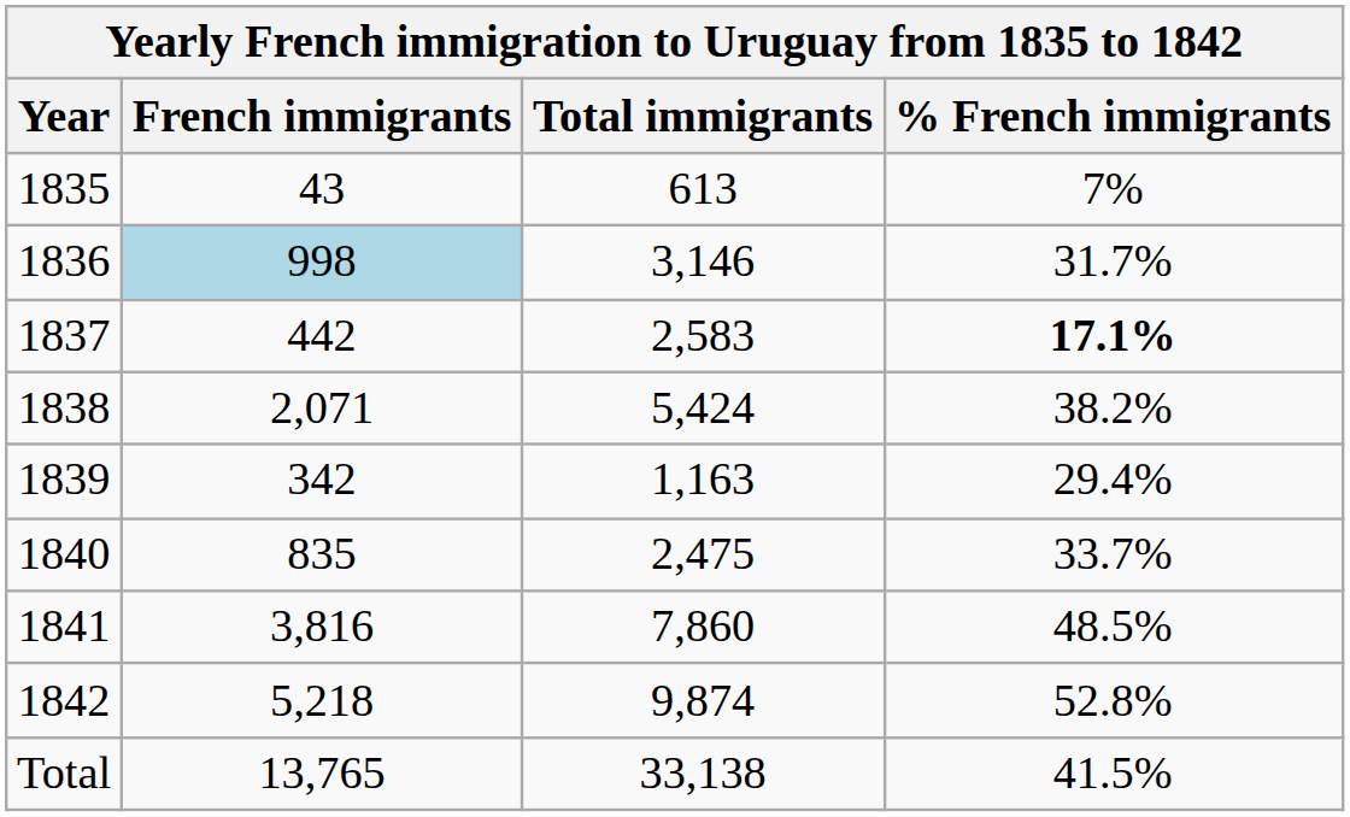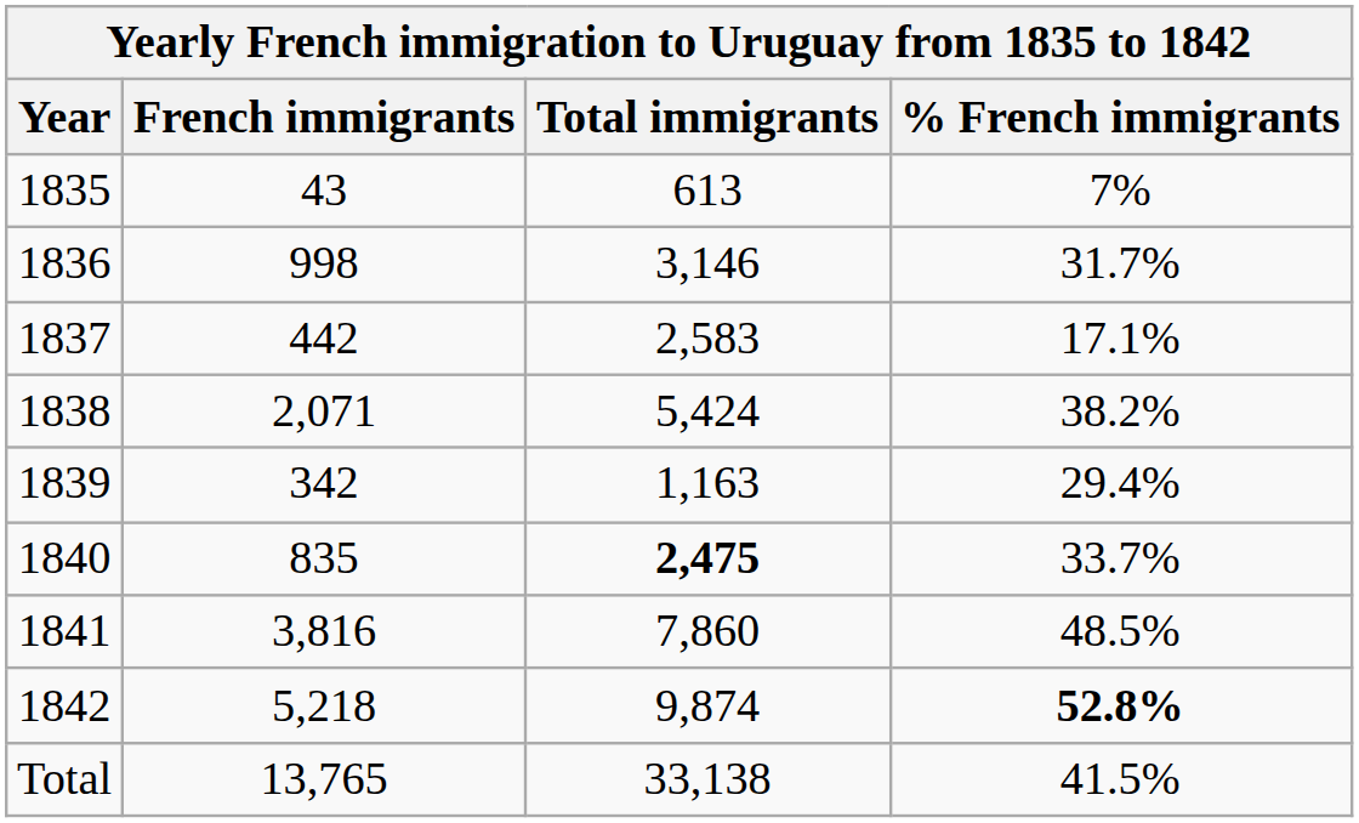1836 | French immigrants: lightblue background -> no background
1837 | % French immigrants: bold -> normal
1840 | Total immigrants: normal -> bold
1842 | % French immigrants: normal -> bold
